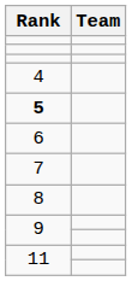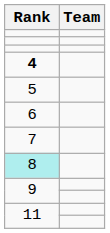row 5 | Rank: normal -> bold
row 6 | Rank: bold -> normal
row 9 | Rank: no background -> paleturquoise background
